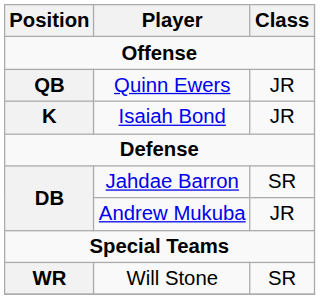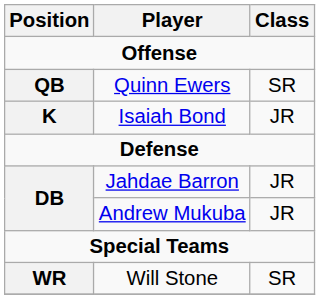Quinn Ewers | Class: JR -> SR
Jahdae Barron | Class: SR -> JR
